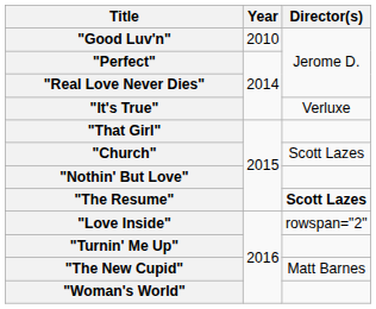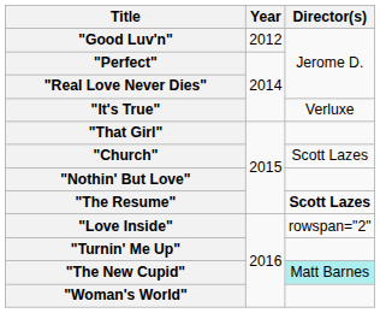"Good Luv'n" | Year: 2010 -> 2012
"The New Cupid" | Director(s): no background -> paleturquoise background
